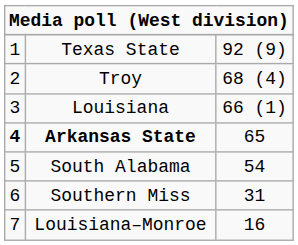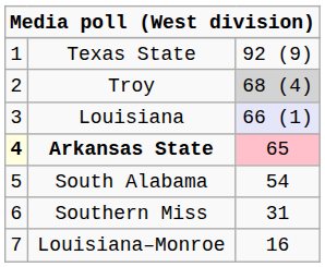Troy | column 3: no background -> lightgrey background
Louisiana | column 3: no background -> lavender background
Arkansas State | column 1: no background -> lightyellow background
Arkansas State | column 3: no background -> pink background
